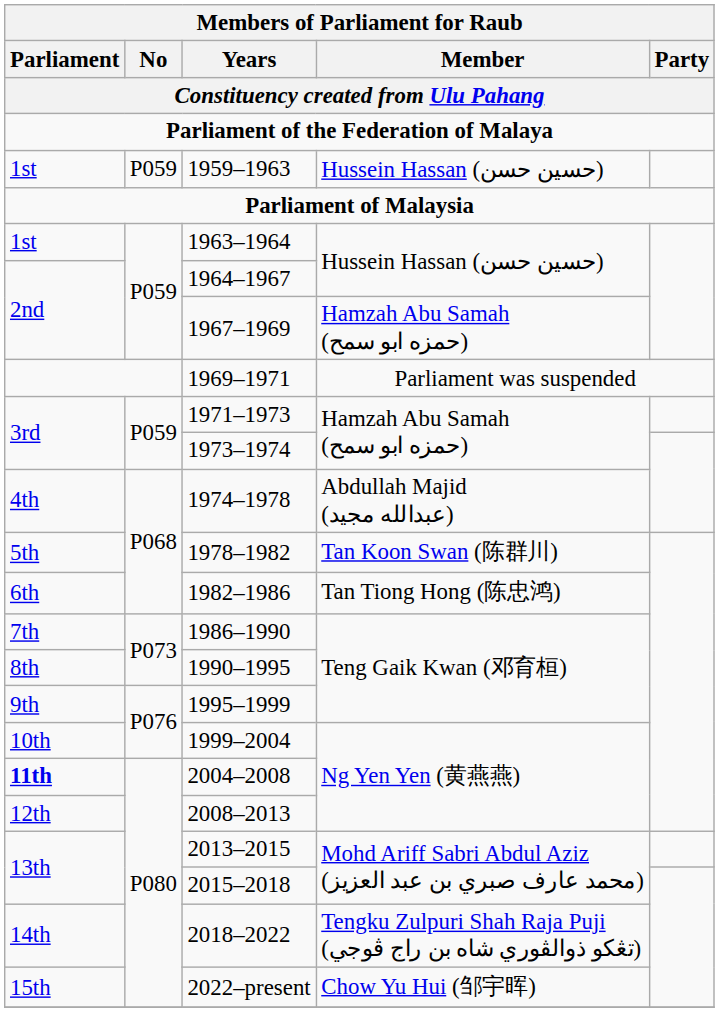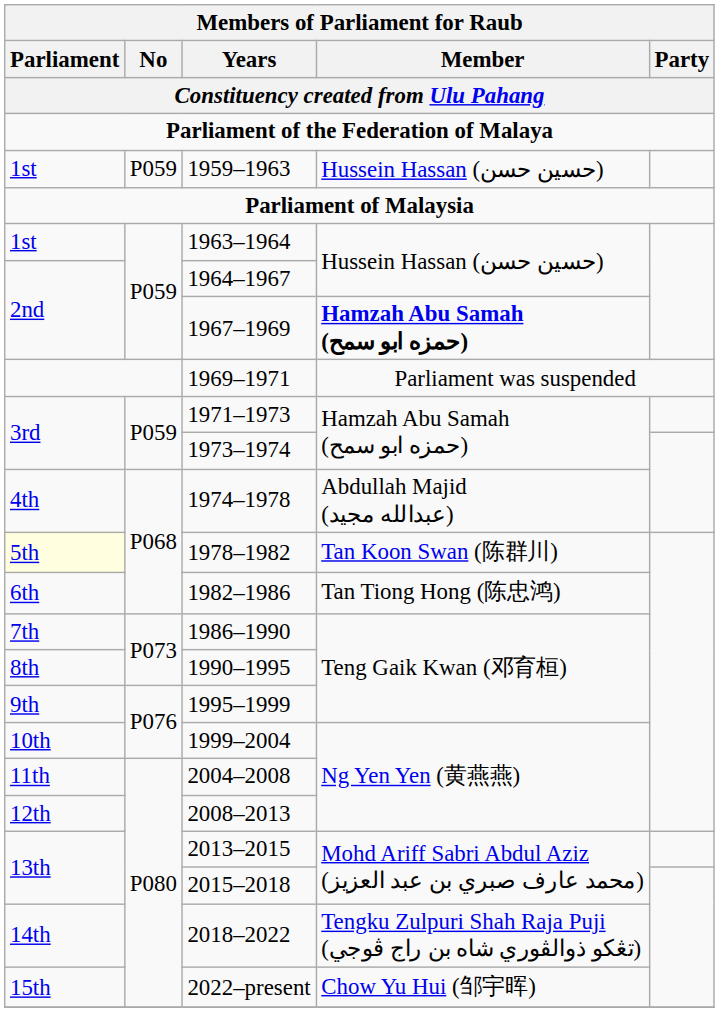1967–1969 | Member: normal -> bold
1978–1982 | Parliament: no background -> lightyellow background
2004–2008 | Parliament: bold -> normal
